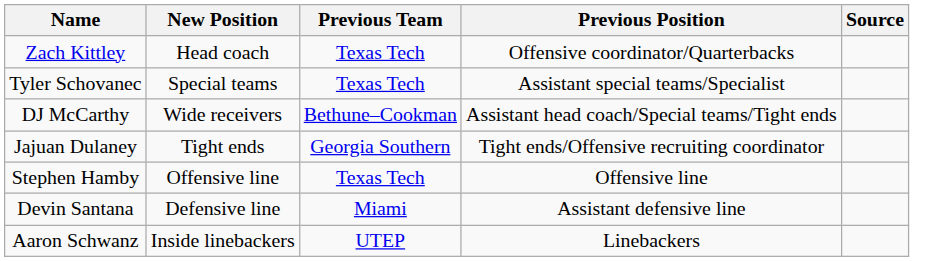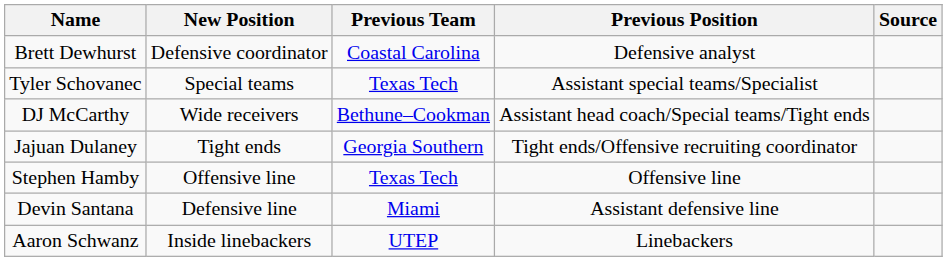- row: Zach Kittley | Head coach | Texas Tech | Offensive coordinator/Quarterbacks
+ row: Brett Dewhurst | Defensive coordinator | Coastal Carolina | Defensive analyst
